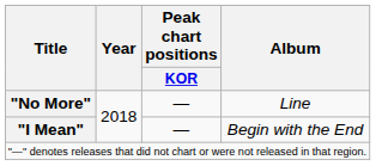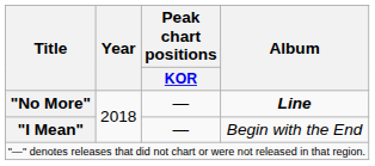"No More" | Album: normal -> bold
